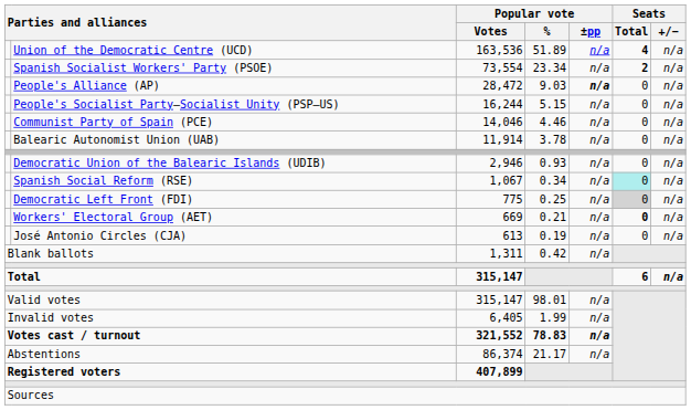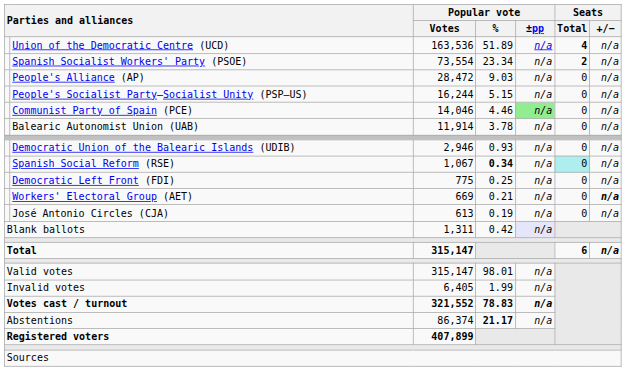People's Alliance (AP) | Popular vote / ±pp: bold -> normal
Communist Party of Spain (PCE) | Popular vote / ±pp: no background -> lightgreen background
Spanish Social Reform (RSE) | Popular vote / %: normal -> bold
Democratic Left Front (FDI) | Seats / Total: lightgrey background -> no background
Workers' Electoral Group (AET) | Seats / Total: bold -> normal
Workers' Electoral Group (AET) | Seats / +/−: normal -> bold
Blank ballots | Popular vote / ±pp: no background -> lavender background
Abstentions | Popular vote / %: normal -> bold
